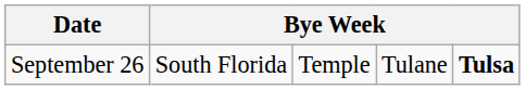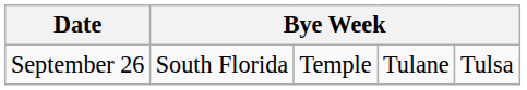September 26 | column 5: bold -> normal
